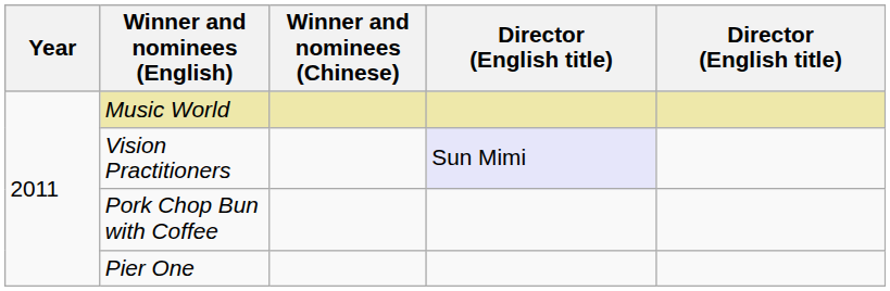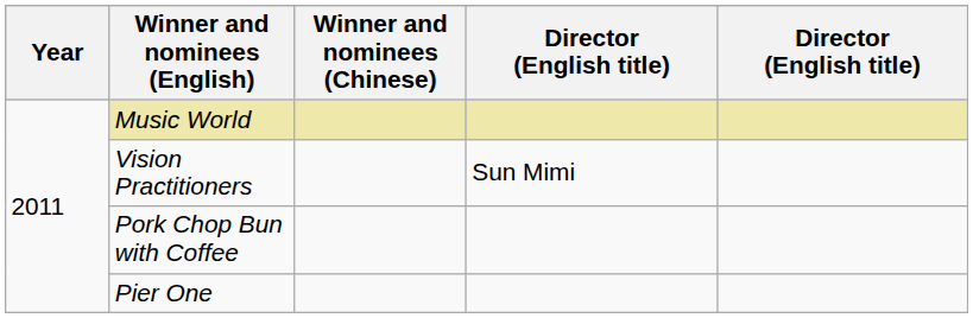Vision Practitioners | column 4: lavender background -> no background
